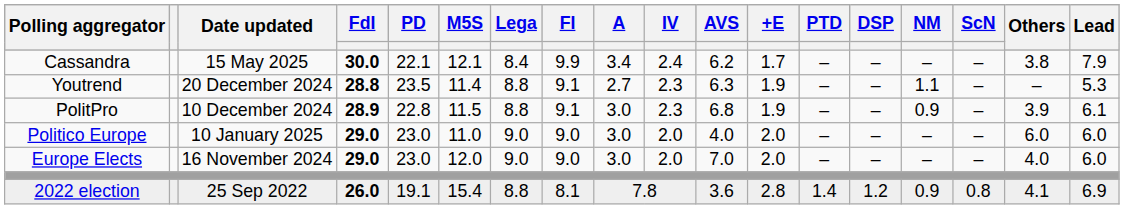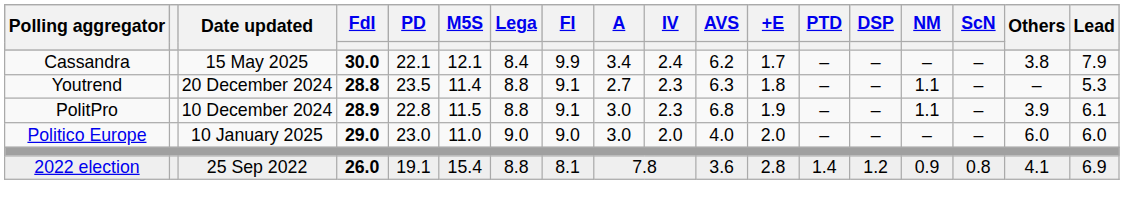Youtrend | +E: 1.9 -> 1.8
PolitPro | NM: 0.9 -> 1.1
- row: Europe Elects | 16 November 2024 | 29.0 | 23.0 | 12.0 | 9.0 | 9.0 | 3.0 | 2.0 | 7.0 | 2.0 | – | – | – | – | 4.0 | 6.0
